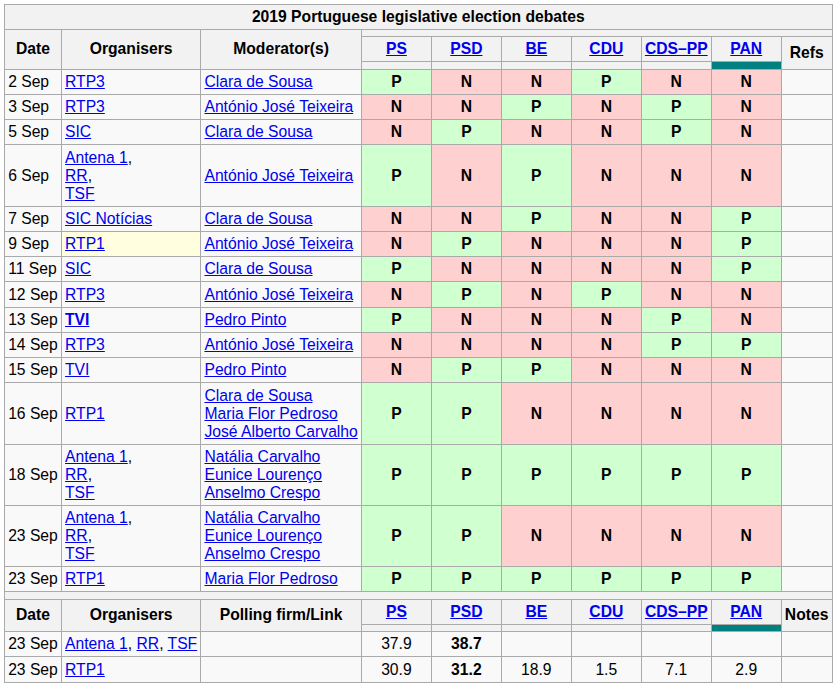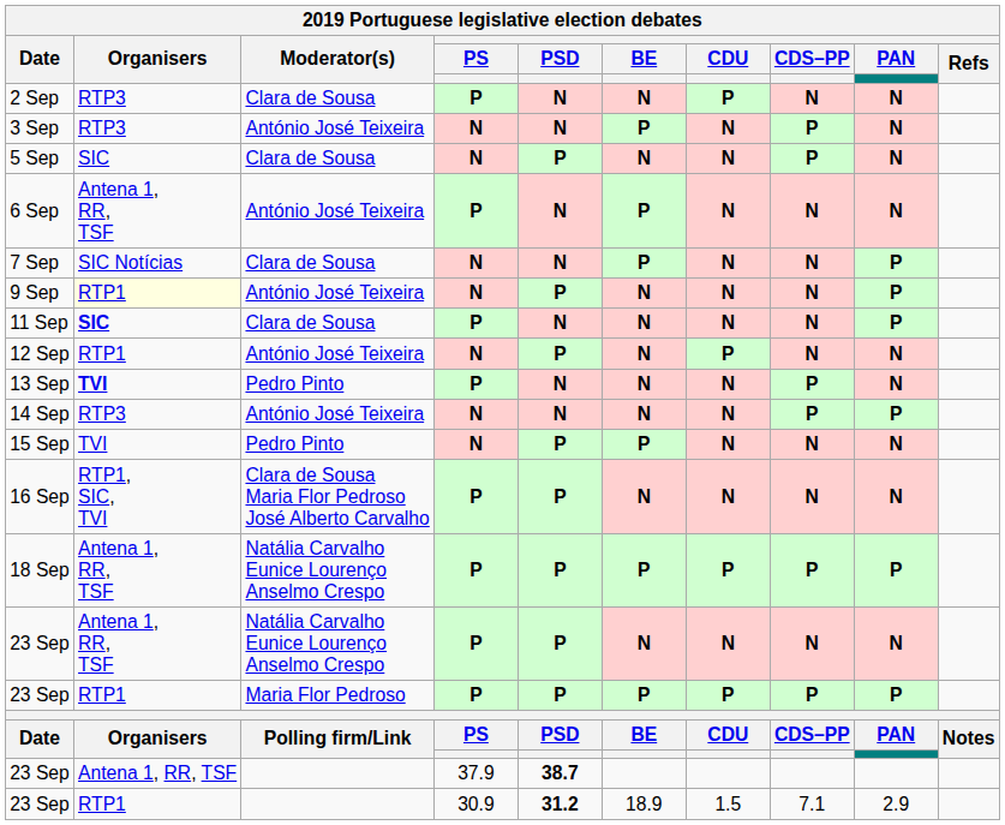11 Sep | Organisers: normal -> bold
12 Sep | Organisers: RTP3 -> RTP1
16 Sep | Organisers: RTP1 -> RTP1, SIC, TVI
